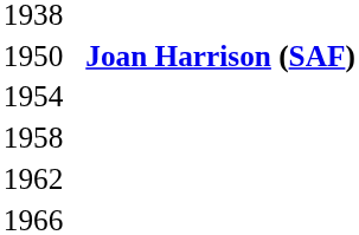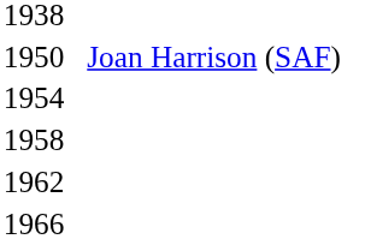1950 | column 2: bold -> normal
